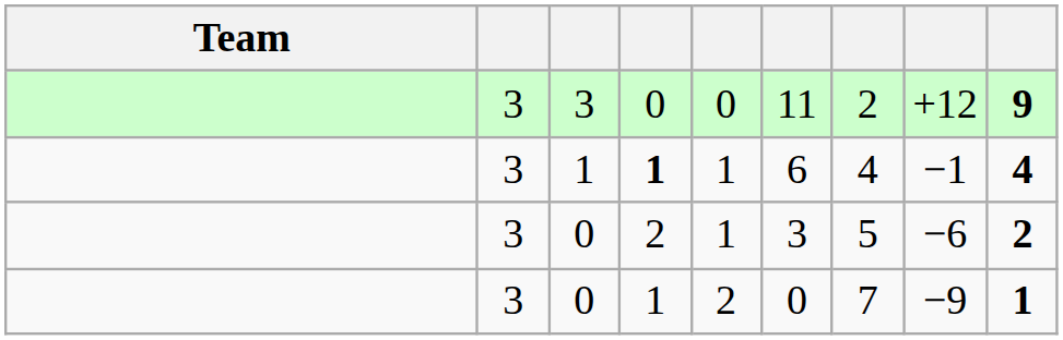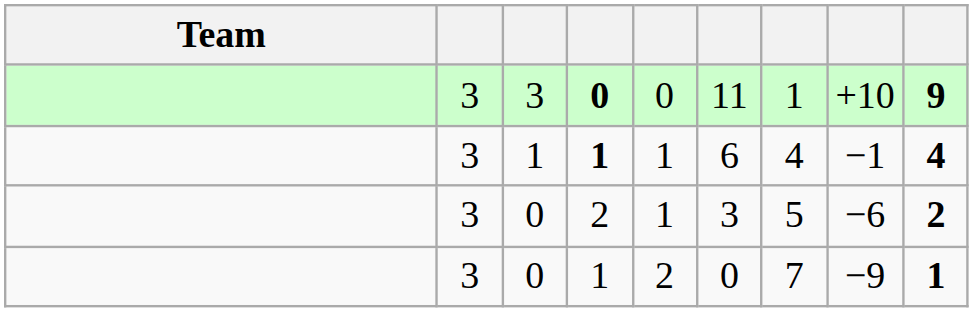row 2 | column 4: normal -> bold
row 2 | column 7: 2 -> 1
row 2 | column 8: +12 -> +10
